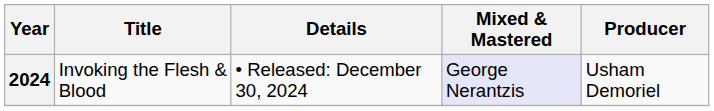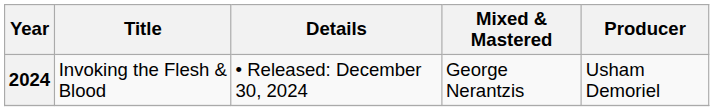2024 | Mixed & Mastered: lavender background -> no background
